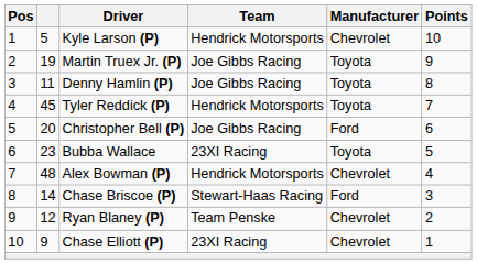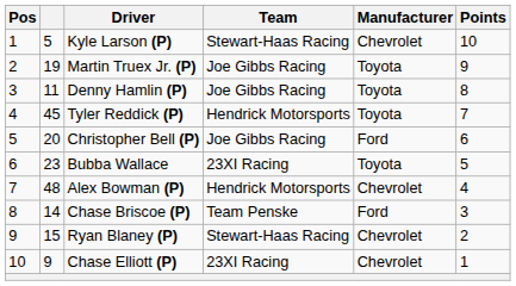Kyle Larson (P) | Team: Hendrick Motorsports -> Stewart-Haas Racing
Chase Briscoe (P) | Team: Stewart-Haas Racing -> Team Penske
Ryan Blaney (P) | column 2: 12 -> 15
Ryan Blaney (P) | Team: Team Penske -> Stewart-Haas Racing
